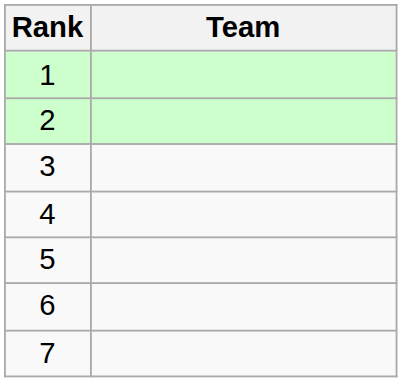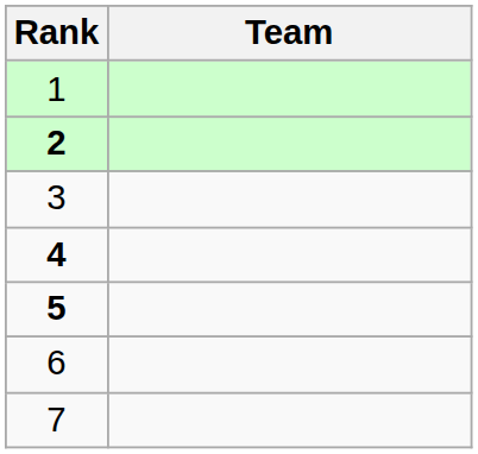2 | Rank: normal -> bold
4 | Rank: normal -> bold
5 | Rank: normal -> bold
